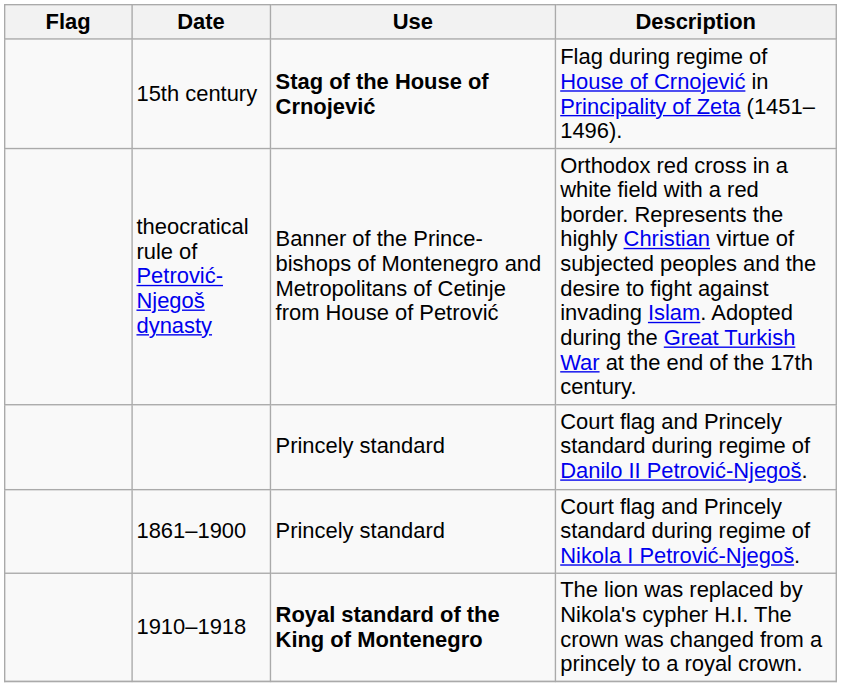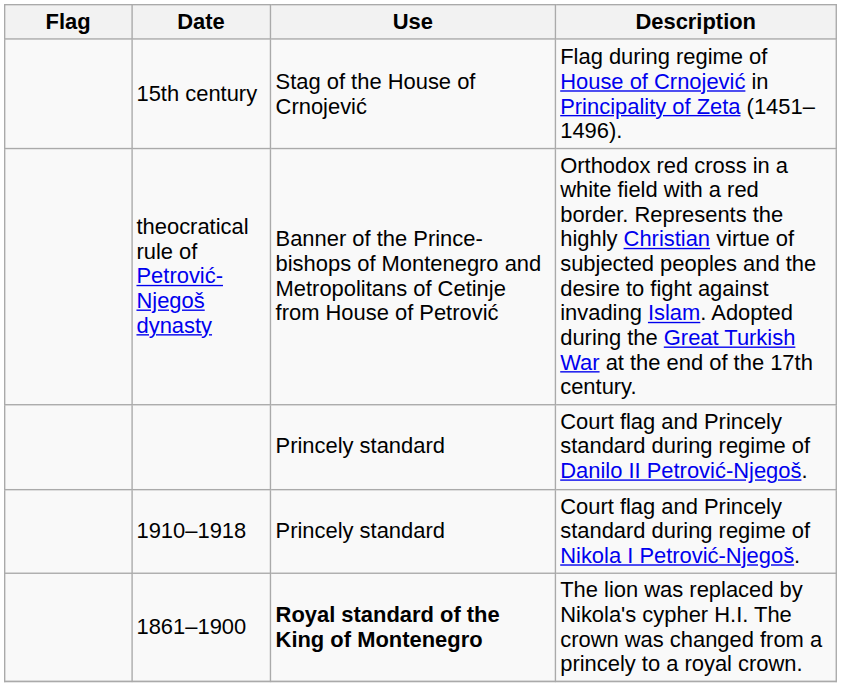row 2 | Use: bold -> normal
row 5 | Date: 1861–1900 -> 1910–1918
row 6 | Date: 1910–1918 -> 1861–1900
